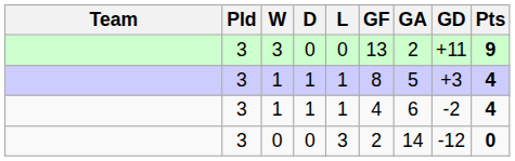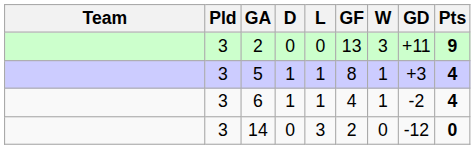columns swapped: W <-> GA
